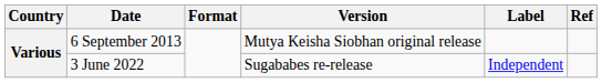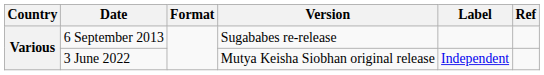6 September 2013 | Version: Mutya Keisha Siobhan original release -> Sugababes re-release
3 June 2022 | Version: Sugababes re-release -> Mutya Keisha Siobhan original release
